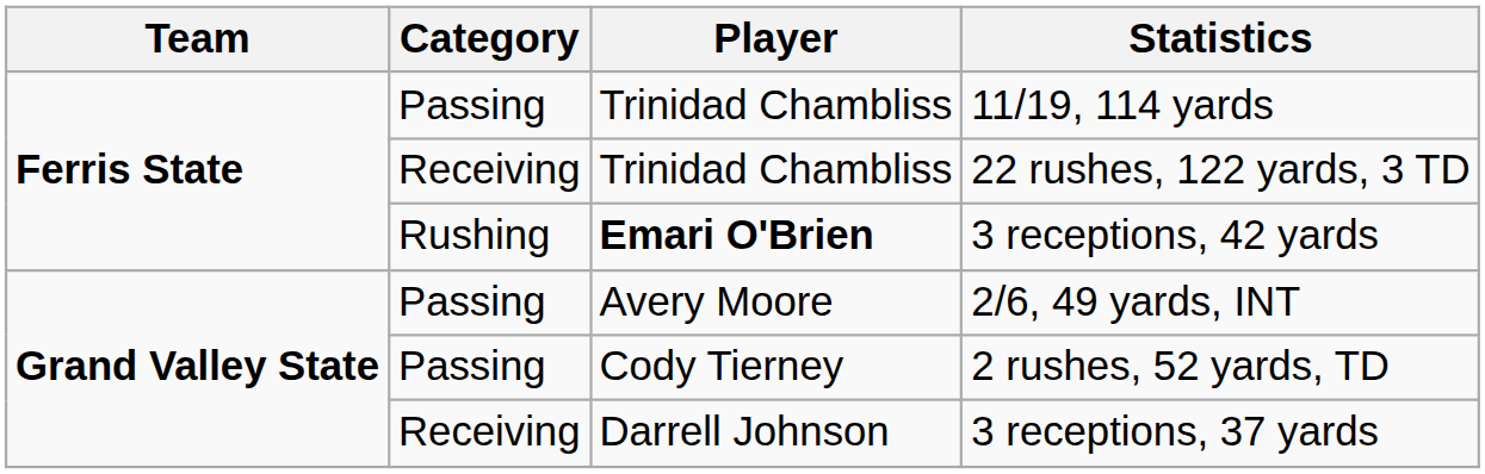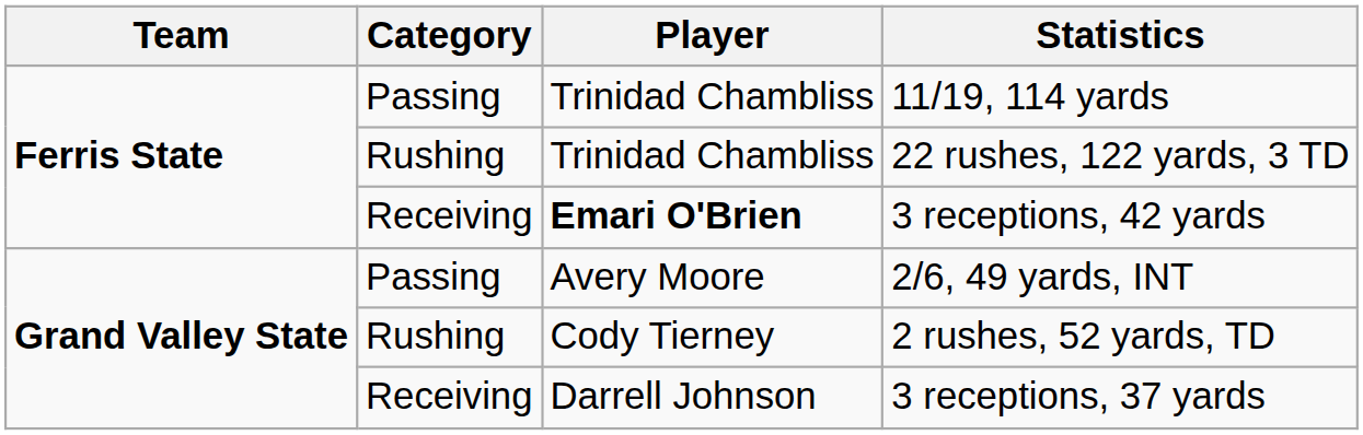22 rushes, 122 yards, 3 TD | Category: Receiving -> Rushing
3 receptions, 42 yards | Category: Rushing -> Receiving
2 rushes, 52 yards, TD | Category: Passing -> Rushing
